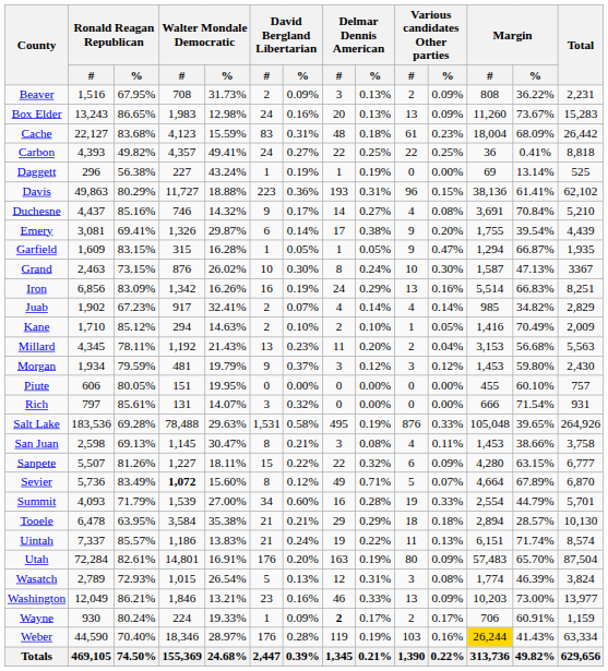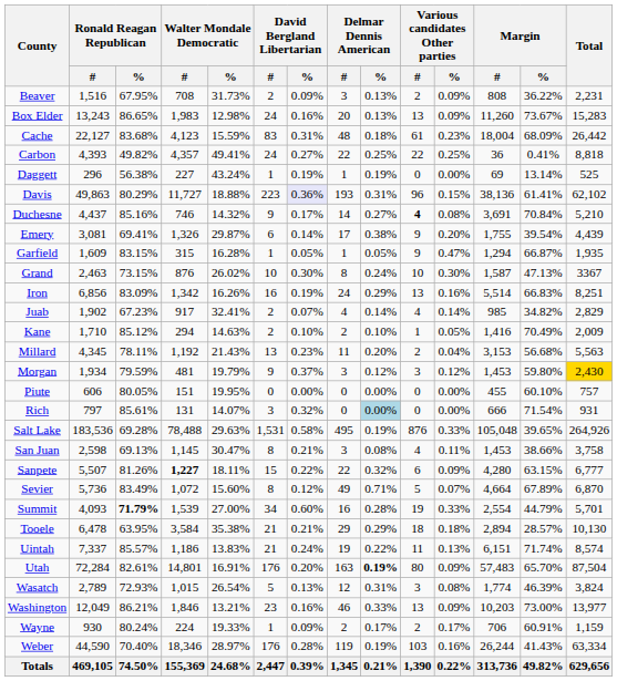Davis | David Bergland Libertarian / %: no background -> lavender background
Duchesne | Various candidates Other parties / #: normal -> bold
Morgan | Total: no background -> gold background
Rich | Delmar Dennis American / %: no background -> lightblue background
Sanpete | Walter Mondale Democratic / #: normal -> bold
Sevier | Walter Mondale Democratic / #: bold -> normal
Summit | Ronald Reagan Republican / %: normal -> bold
Utah | Delmar Dennis American / %: normal -> bold
Wayne | Delmar Dennis American / #: bold -> normal
Weber | Margin / #: gold background -> no background
